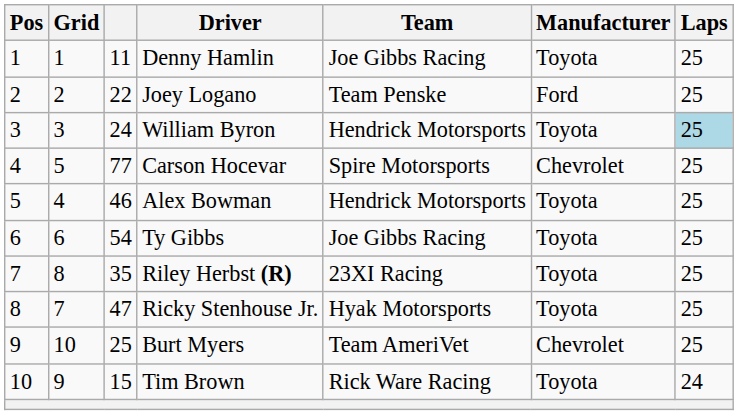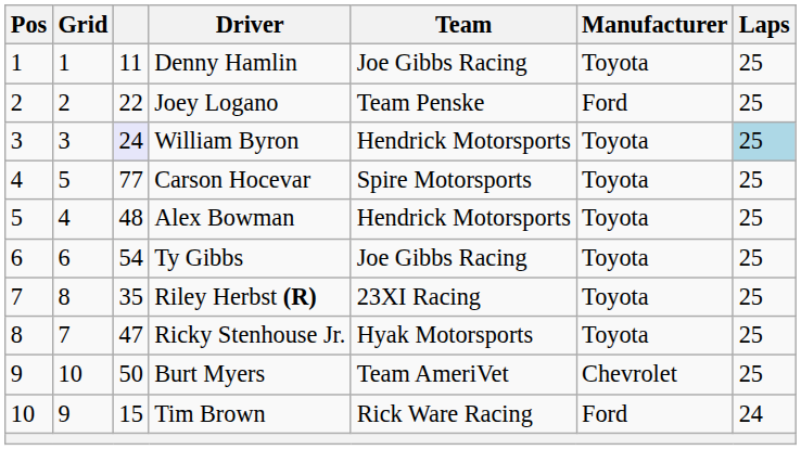William Byron | column 3: no background -> lavender background
Carson Hocevar | Manufacturer: Chevrolet -> Toyota
Alex Bowman | column 3: 46 -> 48
Burt Myers | column 3: 25 -> 50
Tim Brown | Manufacturer: Toyota -> Ford
